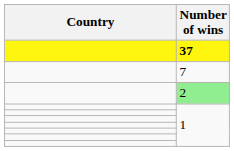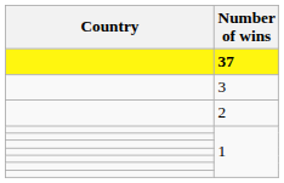row 3 | Number of wins: 7 -> 3
row 4 | Number of wins: lightgreen background -> no background
